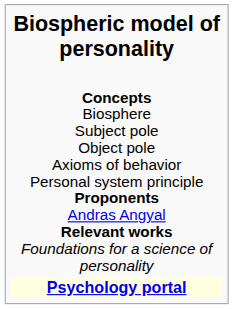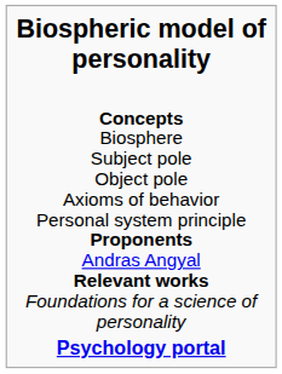row 3 | column 1: lightyellow background -> no background
